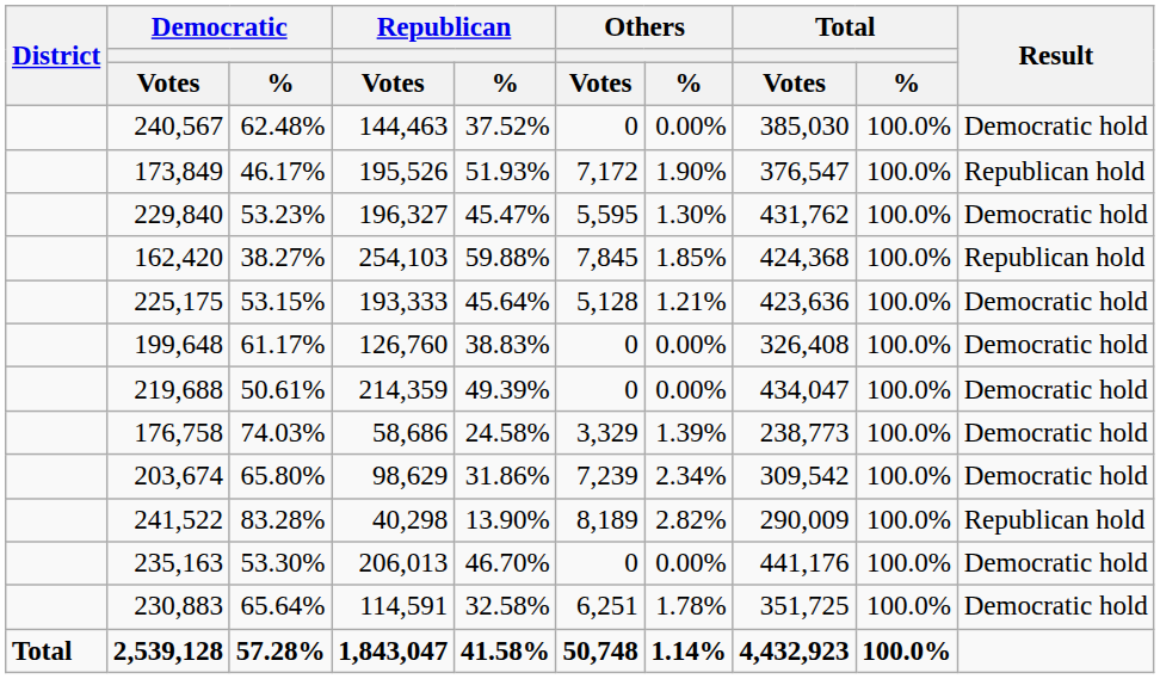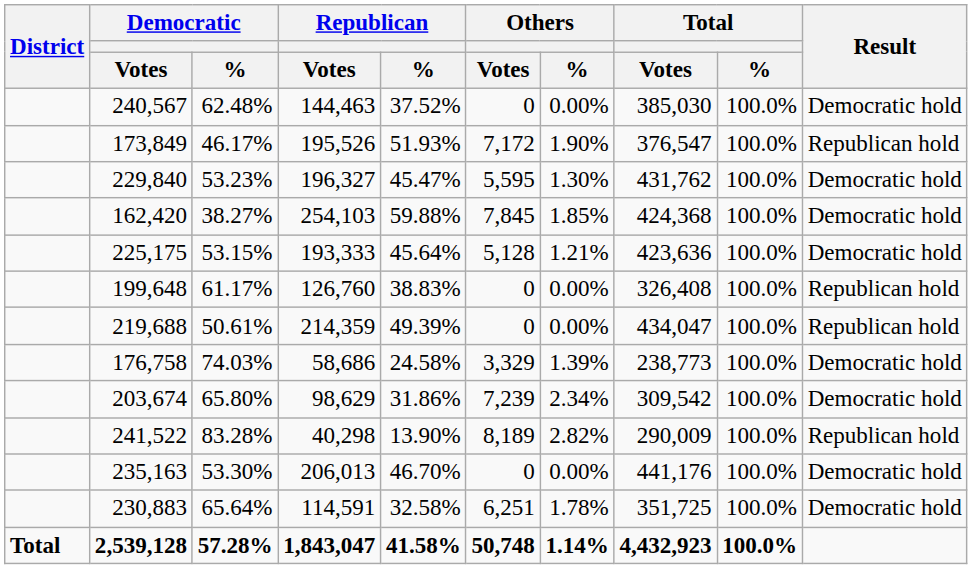162,420 | Result: Republican hold -> Democratic hold
199,648 | Result: Democratic hold -> Republican hold
219,688 | Result: Democratic hold -> Republican hold
